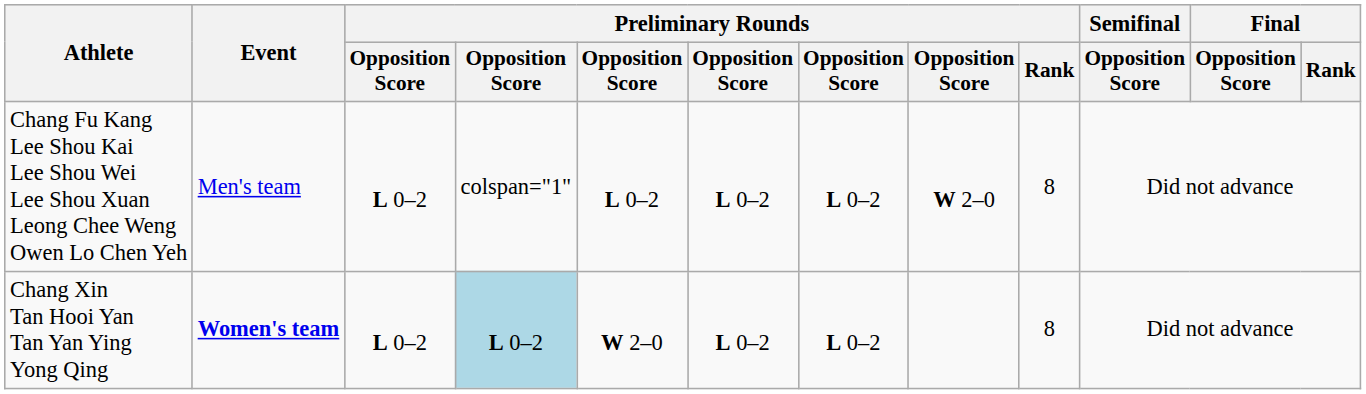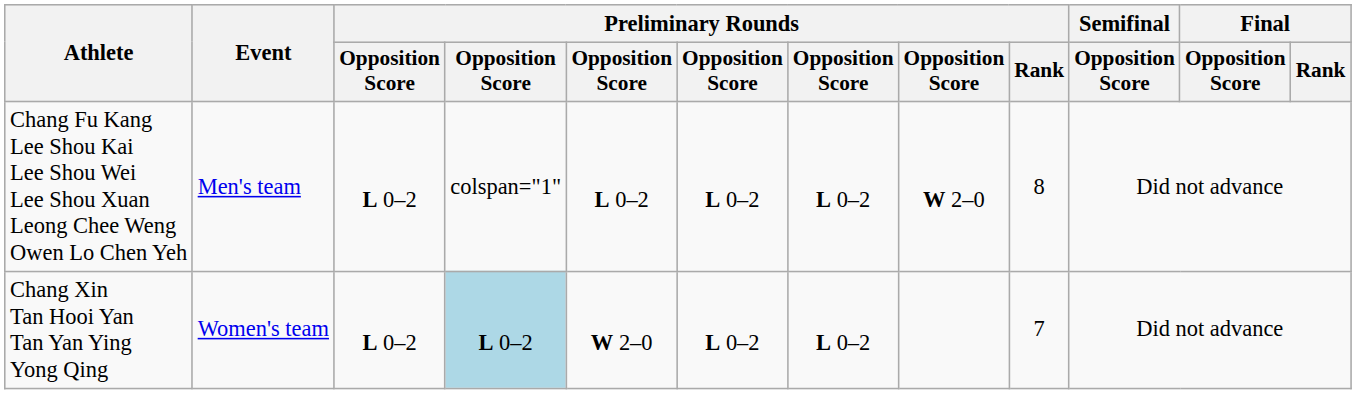Chang Xin Tan Hooi Yan Tan Yan Ying Yong Qing | Event: bold -> normal
Chang Xin Tan Hooi Yan Tan Yan Ying Yong Qing | Preliminary Rounds / Rank: 8 -> 7
